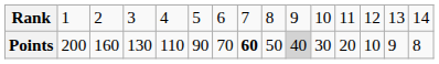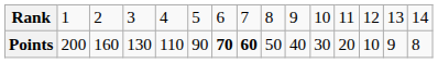Points | column 7: normal -> bold
Points | column 10: lightgrey background -> no background
